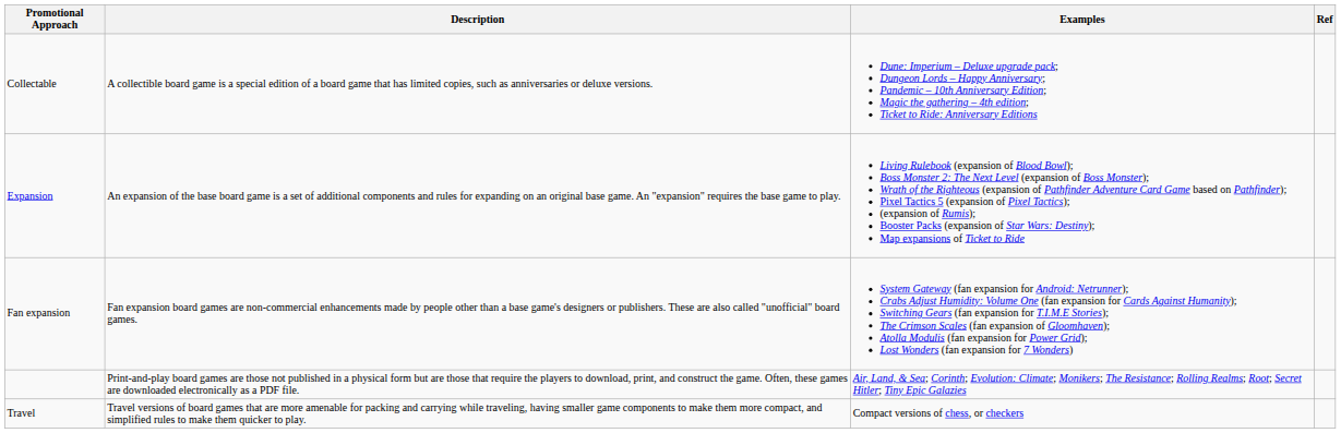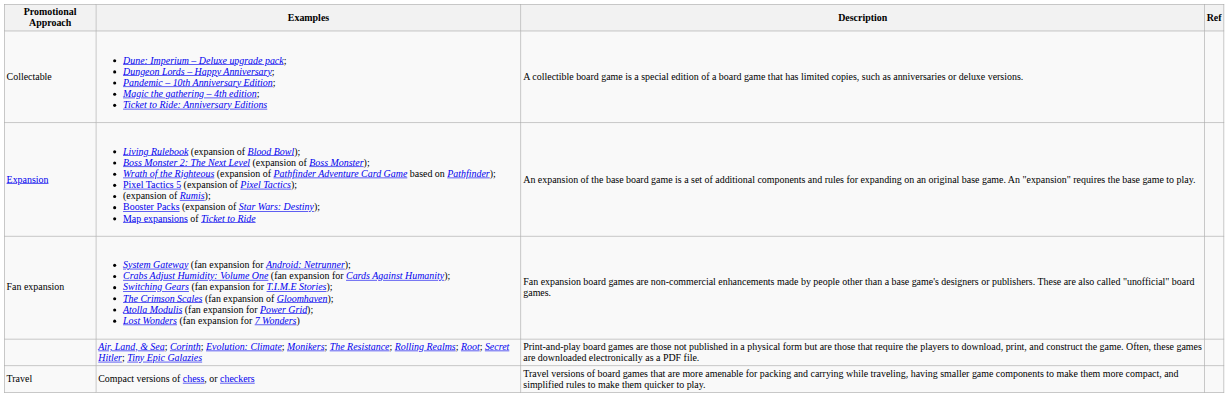columns swapped: Description <-> Examples
